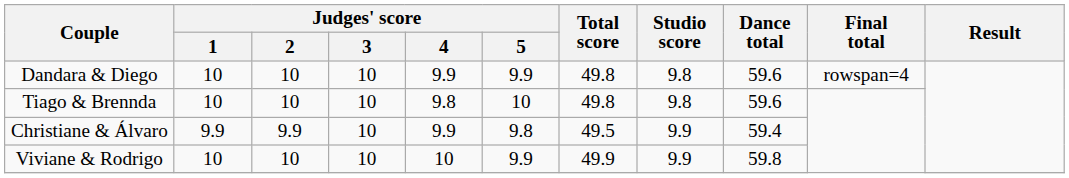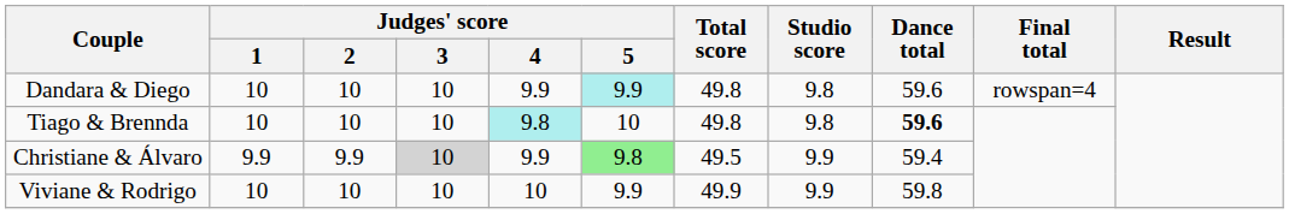Dandara & Diego | Judges' score / 5: no background -> paleturquoise background
Tiago & Brennda | Judges' score / 4: no background -> paleturquoise background
Tiago & Brennda | Dance total: normal -> bold
Christiane & Álvaro | Judges' score / 3: no background -> lightgrey background
Christiane & Álvaro | Judges' score / 5: no background -> lightgreen background
